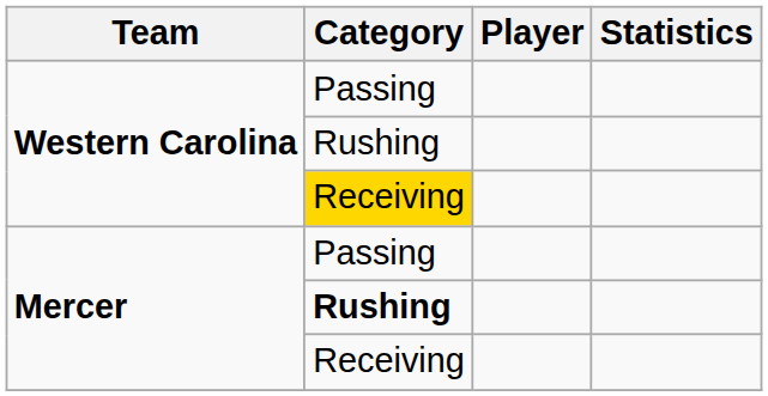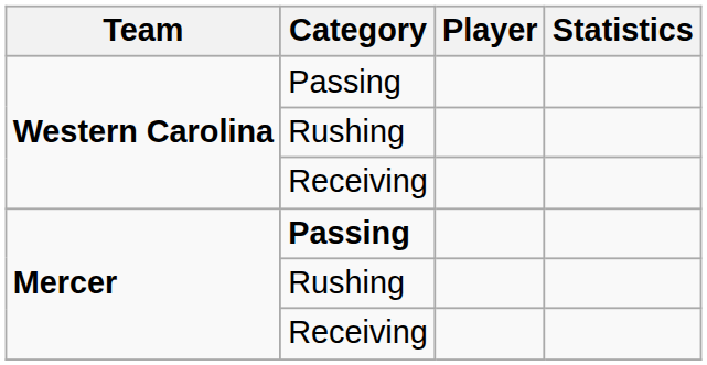Western Carolina / Receiving | Category: gold background -> no background
Mercer / Passing | Category: normal -> bold
Mercer / Rushing | Category: bold -> normal
